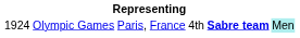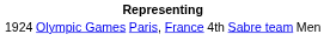Olympic Games | column 5: bold -> normal
Olympic Games | column 6: paleturquoise background -> no background
